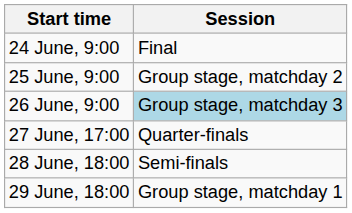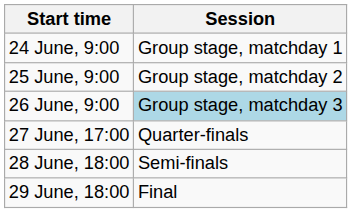24 June, 9:00 | Session: Final -> Group stage, matchday 1
29 June, 18:00 | Session: Group stage, matchday 1 -> Final
